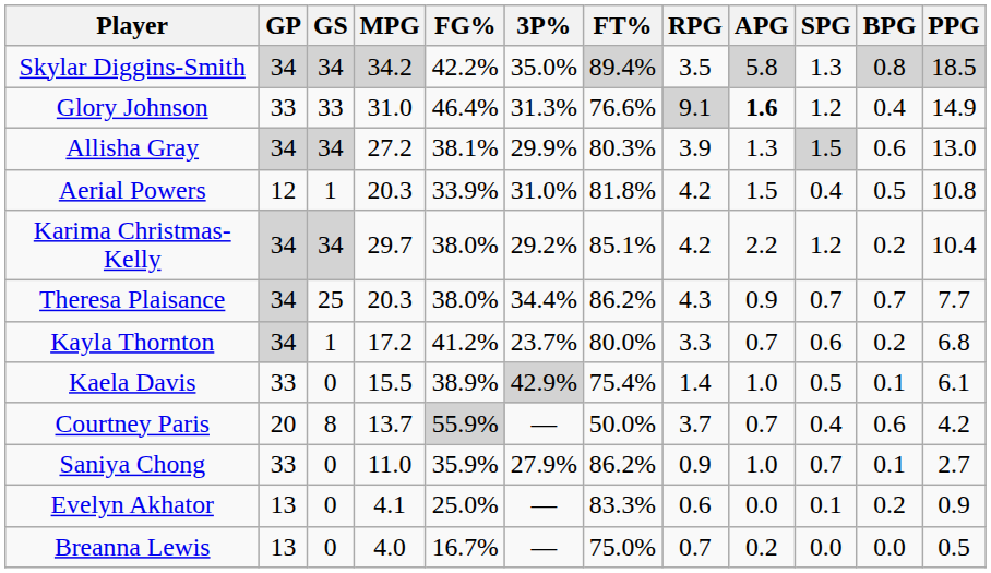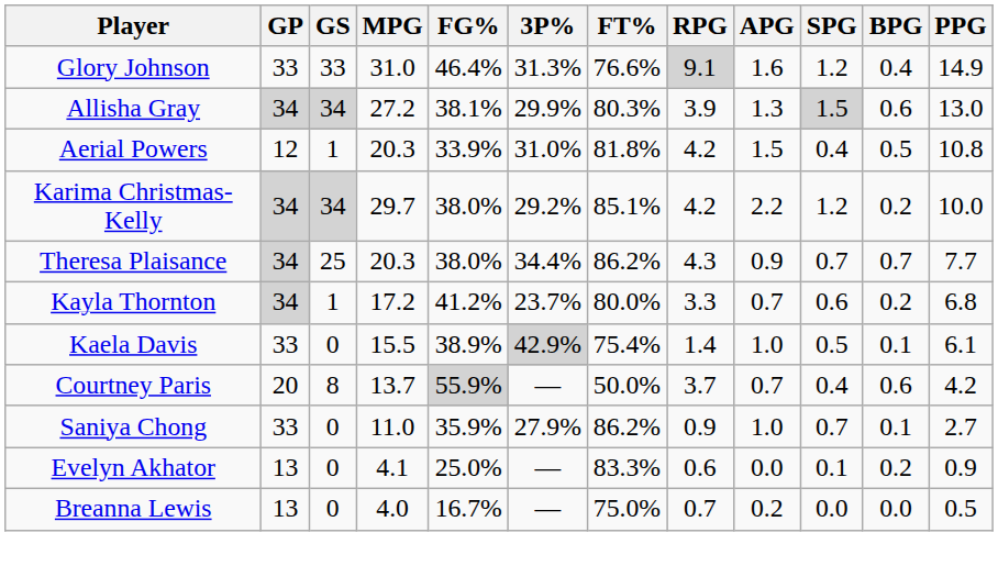- row: Skylar Diggins-Smith | 34 | 34 | 34.2 | 42.2% | 35.0% | 89.4% | 3.5 | 5.8 | 1.3 | 0.8 | 18.5
Glory Johnson | APG: bold -> normal
Karima Christmas-Kelly | PPG: 10.4 -> 10.0
